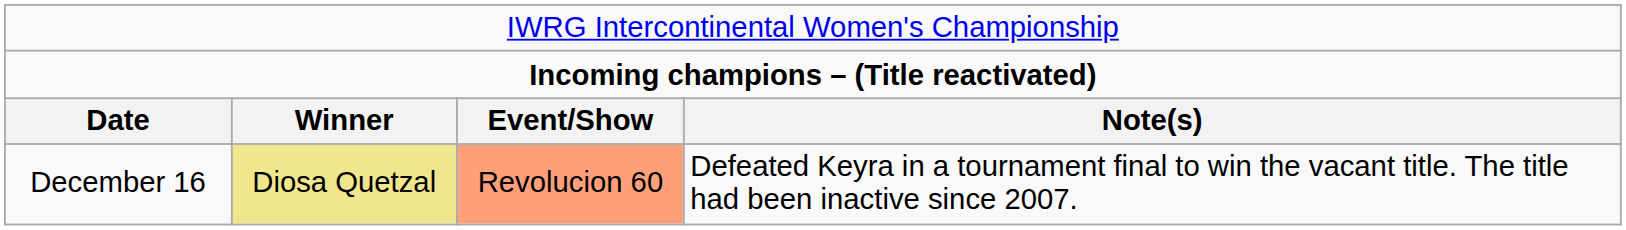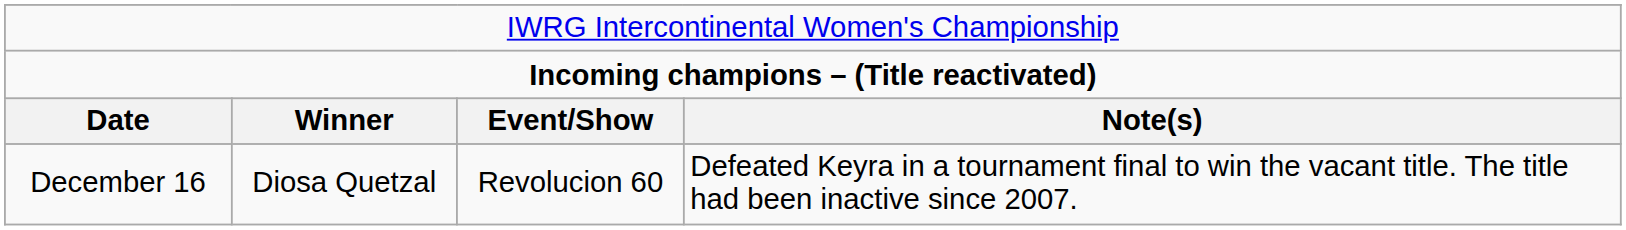December 16 | column 2: khaki background -> no background
December 16 | column 3: lightsalmon background -> no background
